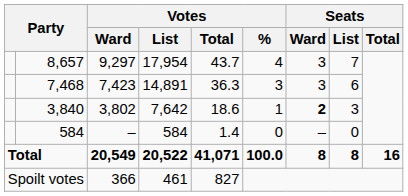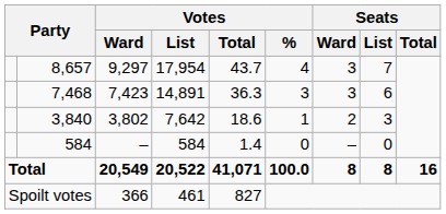3,840 | Seats / Ward: bold -> normal
